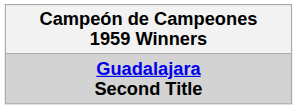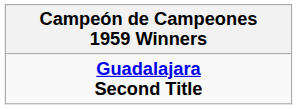row 2 | column 1: lightgrey background -> no background
